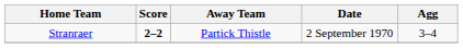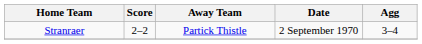Stranraer | Score: bold -> normal
